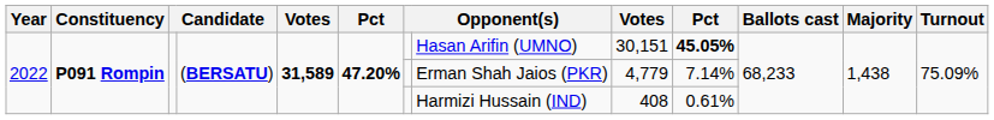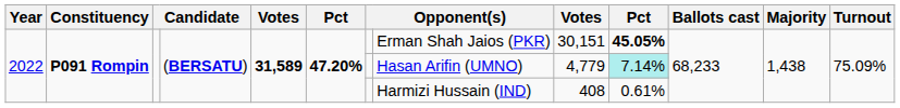row 2 | column 8: Hasan Arifin (UMNO) -> Erman Shah Jaios (PKR)
row 3 | column 8: Erman Shah Jaios (PKR) -> Hasan Arifin (UMNO)
row 3 | column 10: no background -> paleturquoise background
